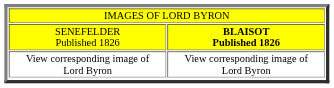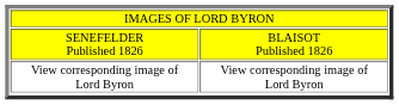SENEFELDER Published 1826 | column 2: bold -> normal
